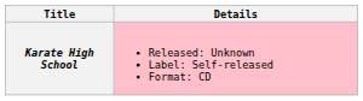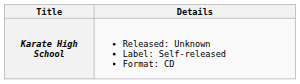Karate High School | Details: pink background -> no background
